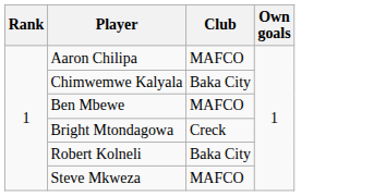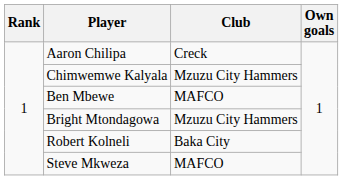Aaron Chilipa | Club: MAFCO -> Creck
Chimwemwe Kalyala | Club: Baka City -> Mzuzu City Hammers
Bright Mtondagowa | Club: Creck -> Mzuzu City Hammers
